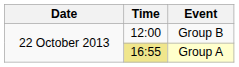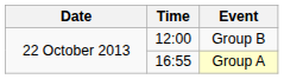Group A | Time: khaki background -> no background
